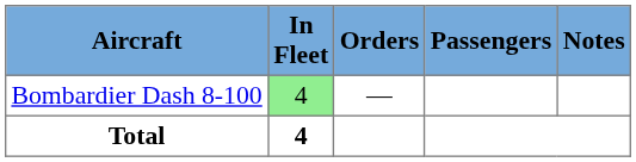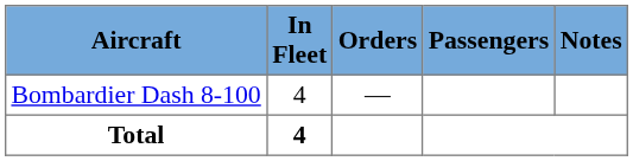Bombardier Dash 8-100 | In Fleet: lightgreen background -> no background
